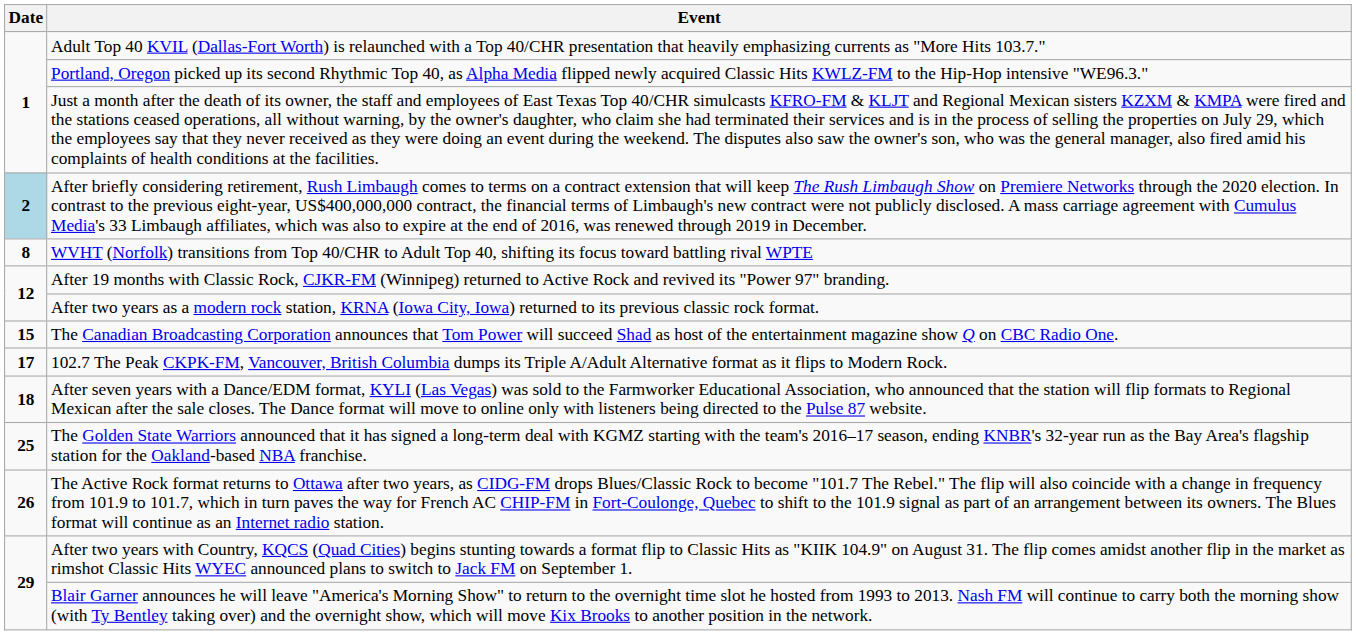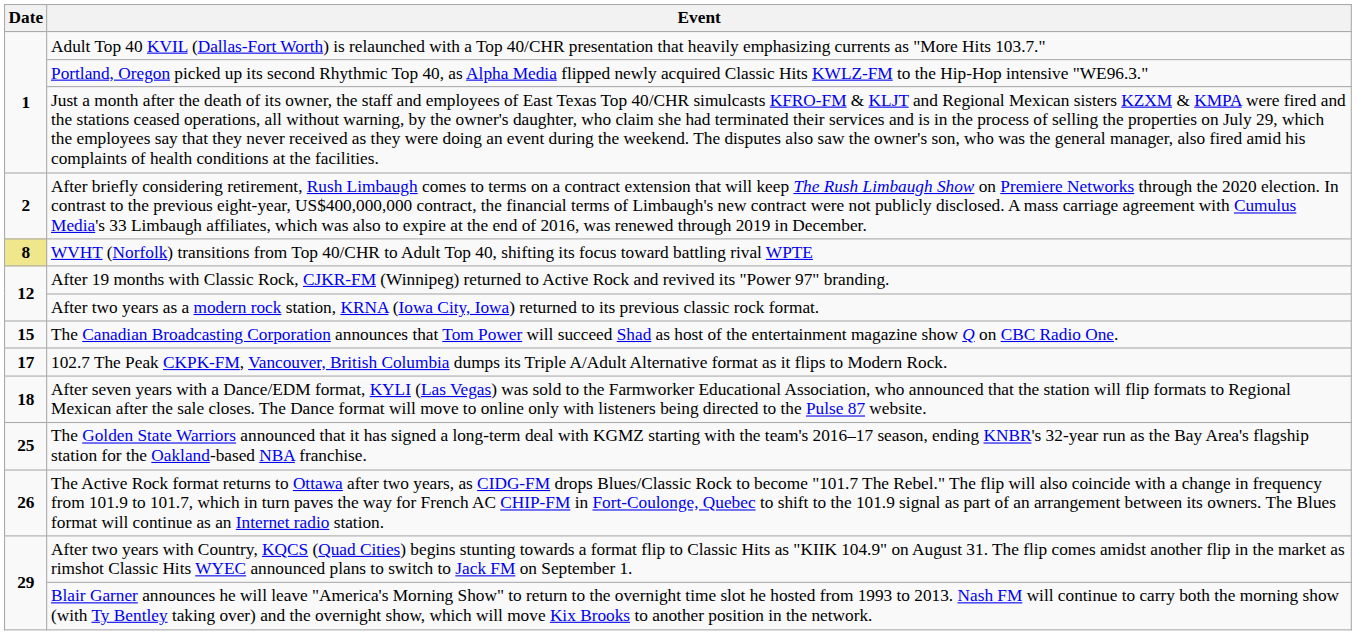row 5 | Date: lightblue background -> no background
row 6 | Date: no background -> khaki background
